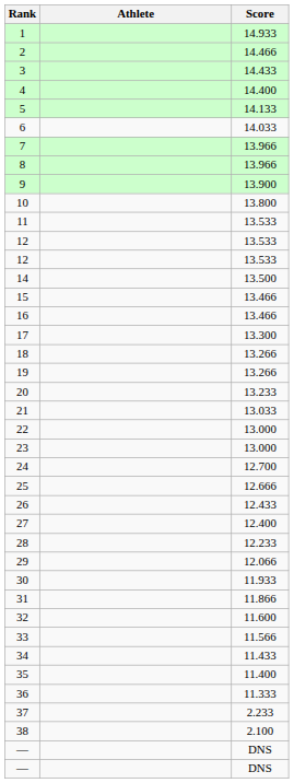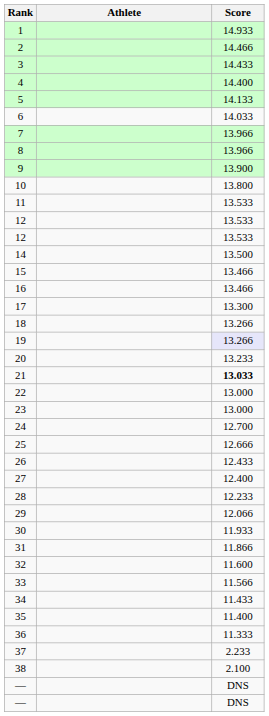19 | Score: no background -> lavender background
21 | Score: normal -> bold
